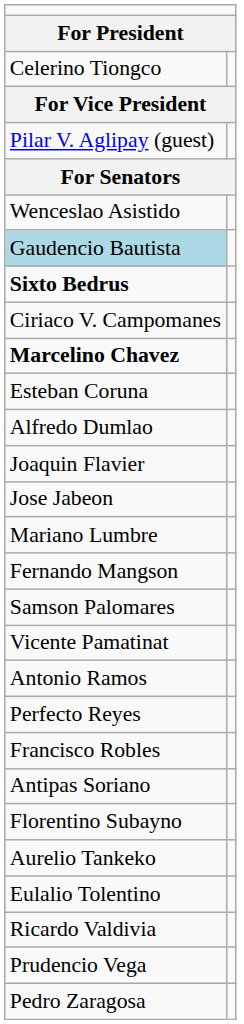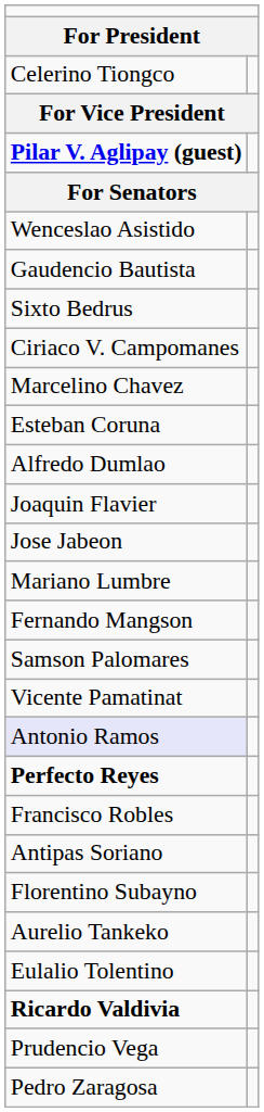Pilar V. Aglipay (guest) | column 1: normal -> bold
Gaudencio Bautista | column 1: lightblue background -> no background
Sixto Bedrus | column 1: bold -> normal
Marcelino Chavez | column 1: bold -> normal
Antonio Ramos | column 1: no background -> lavender background
Perfecto Reyes | column 1: normal -> bold
Ricardo Valdivia | column 1: normal -> bold
